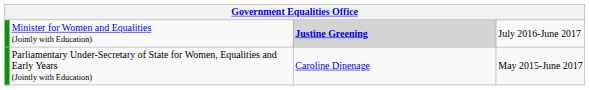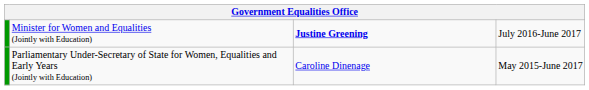Minister for Women and Equalities (Jointly with Education) | column 3: lightgrey background -> no background
